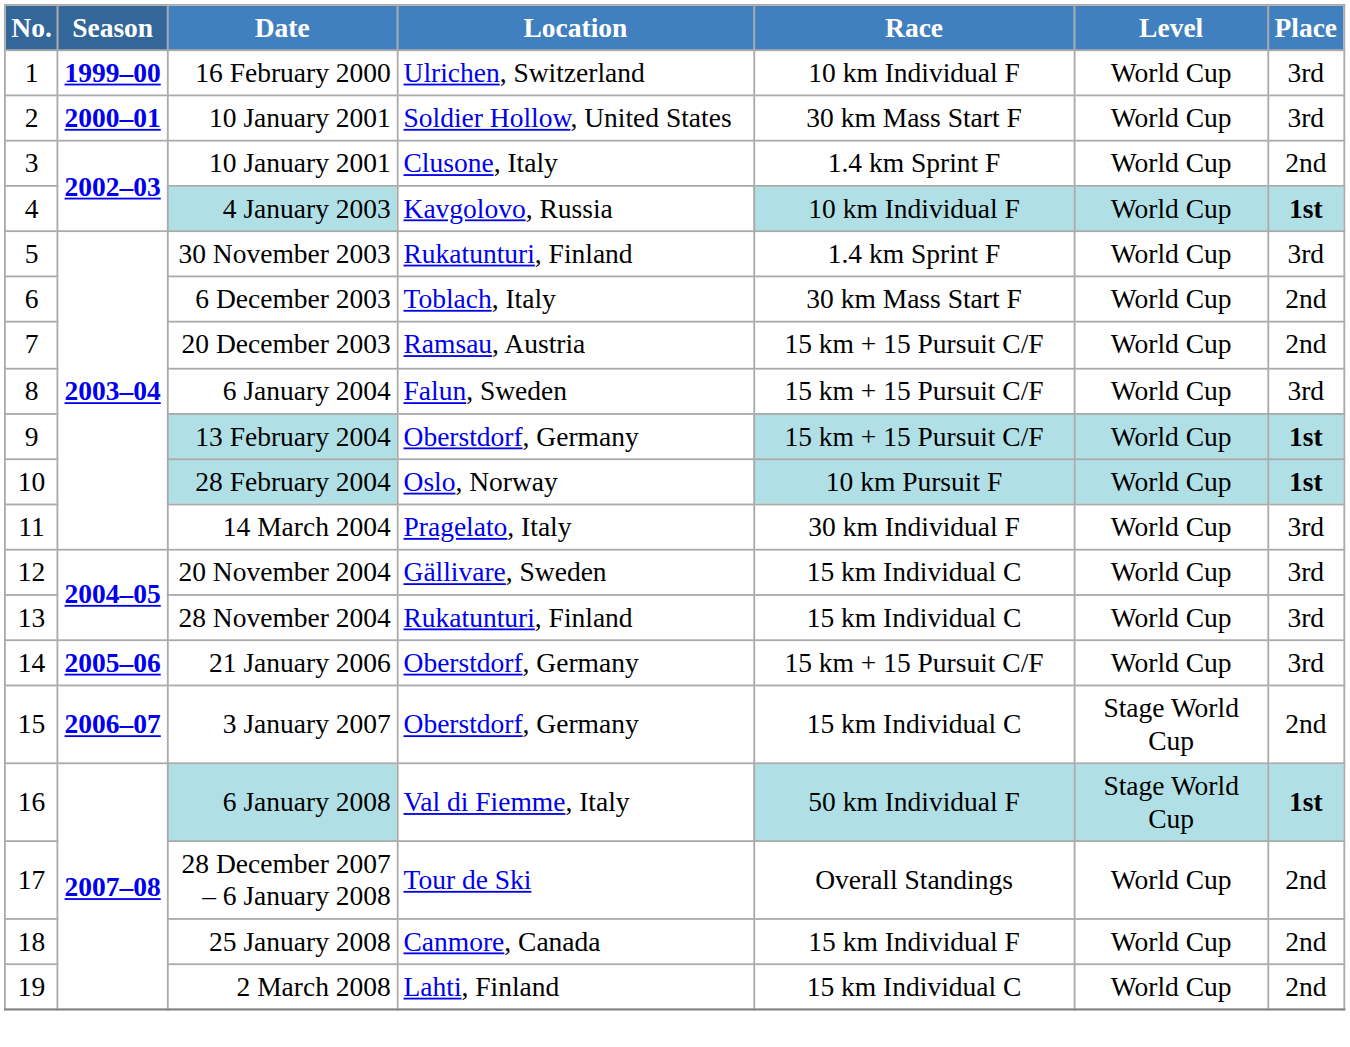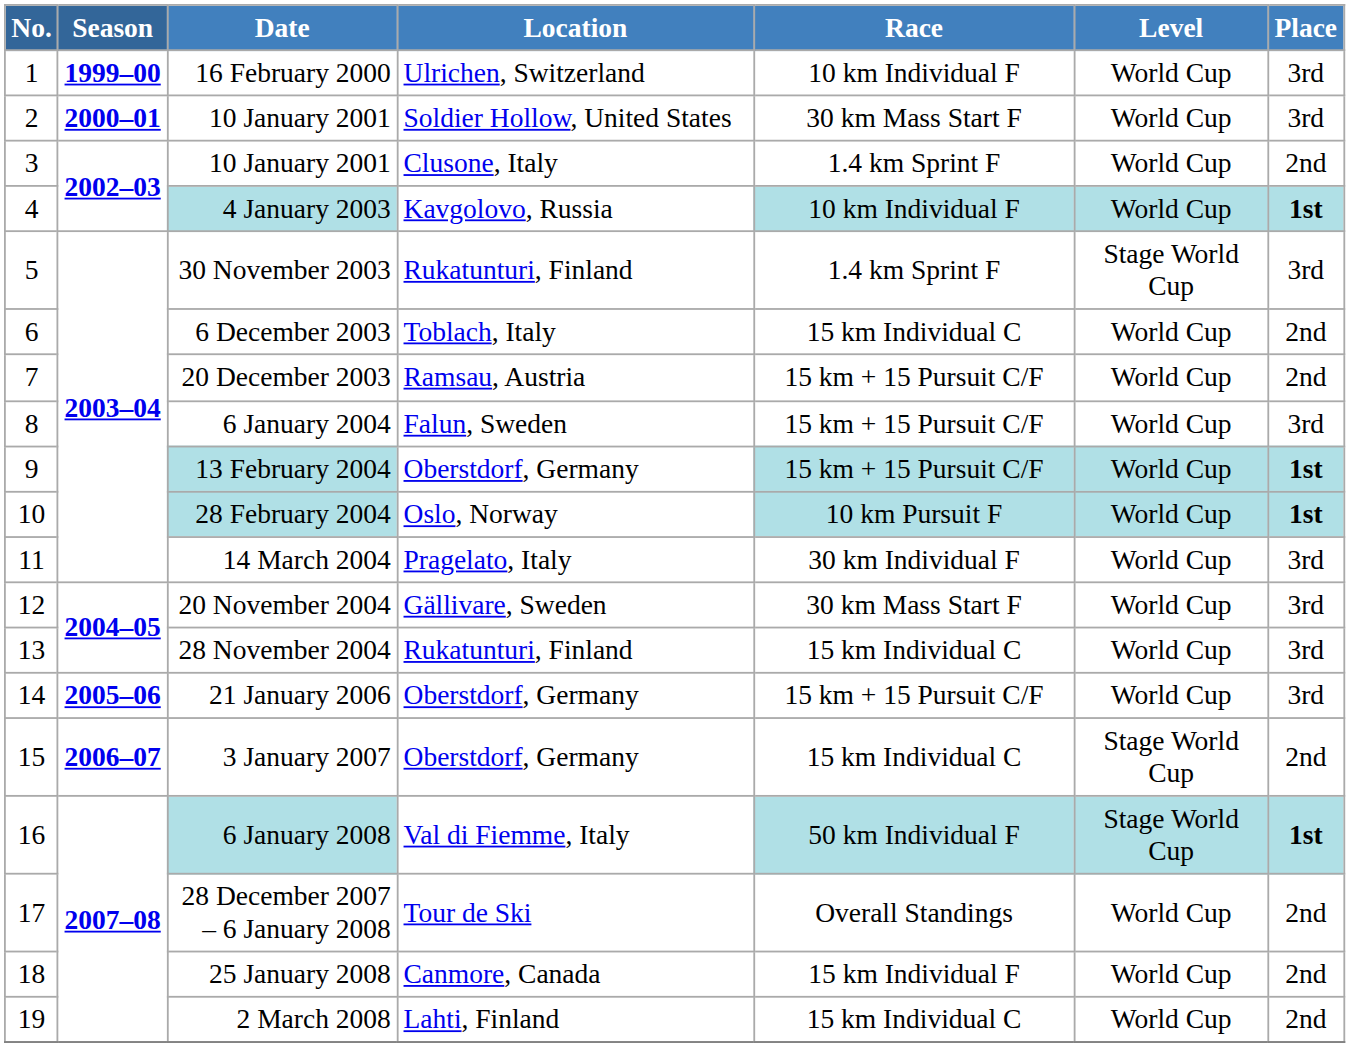30 November 2003 | Level: World Cup -> Stage World Cup
6 December 2003 | Race: 30 km Mass Start F -> 15 km Individual C
20 November 2004 | Race: 15 km Individual C -> 30 km Mass Start F
